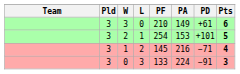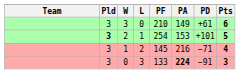row 3 | Pld: normal -> bold
row 5 | PA: normal -> bold
